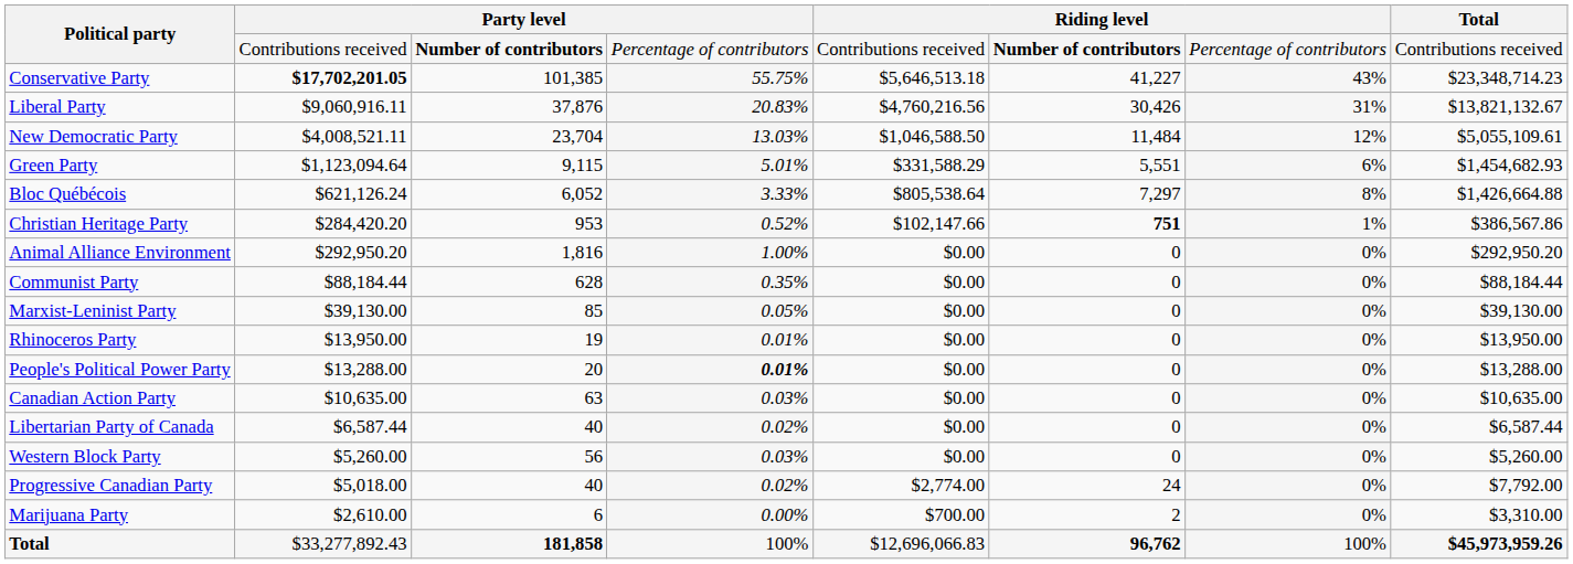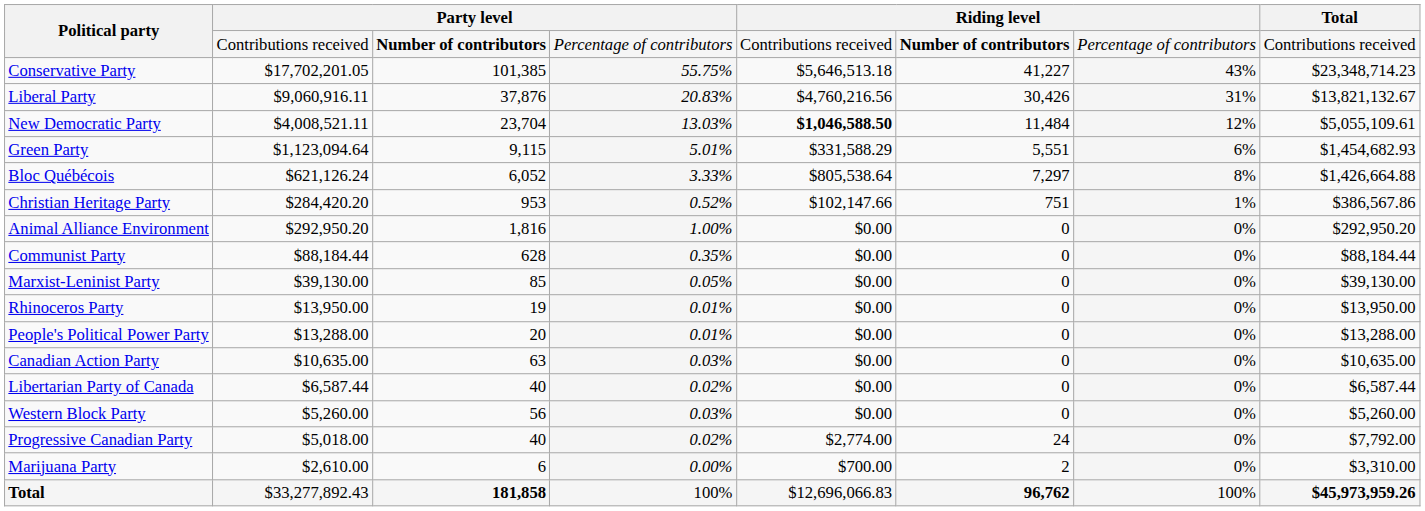Conservative Party | column 2: bold -> normal
New Democratic Party | column 5: normal -> bold
Christian Heritage Party | column 6: bold -> normal
People's Political Power Party | column 4: bold -> normal
